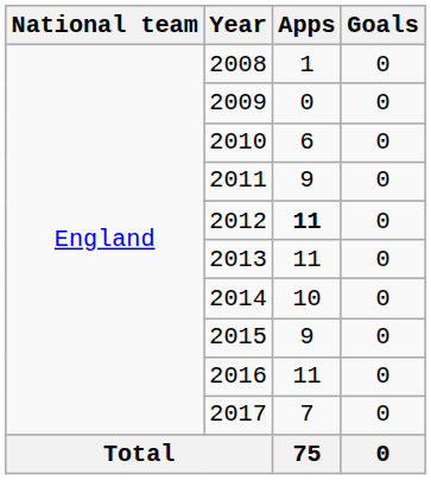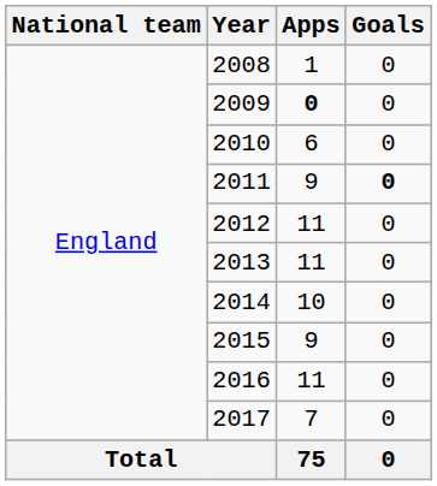2009 | Apps: normal -> bold
2011 | Goals: normal -> bold
2012 | Apps: bold -> normal
